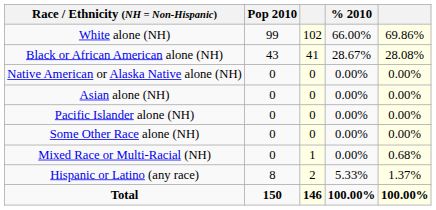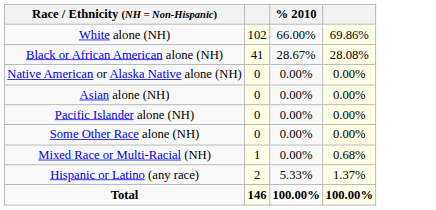- column: Pop 2010 | 99 | 43 | 0 | 0 | 0 | 0 | 0 | 8 | 150
